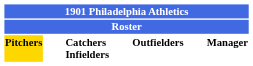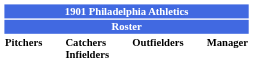Pitchers | column 1: gold background -> no background
